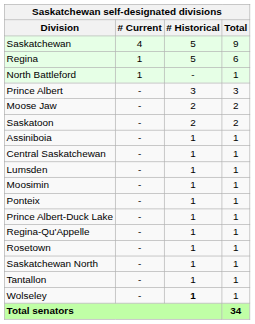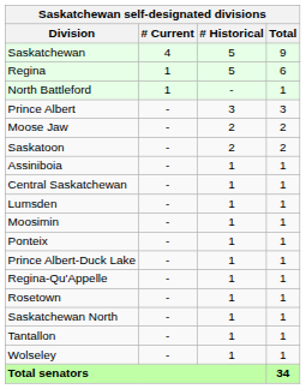Wolseley | # Historical: bold -> normal
